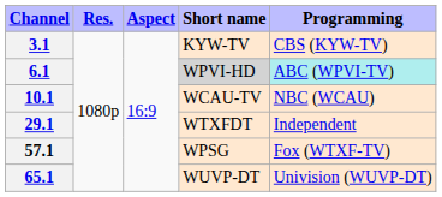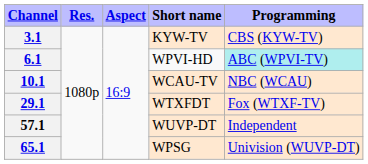6.1 | Short name: lightgrey background -> no background
29.1 | Programming: Independent -> Fox (WTXF-TV)
57.1 | Short name: WPSG -> WUVP-DT
57.1 | Programming: Fox (WTXF-TV) -> Independent
65.1 | Short name: WUVP-DT -> WPSG
